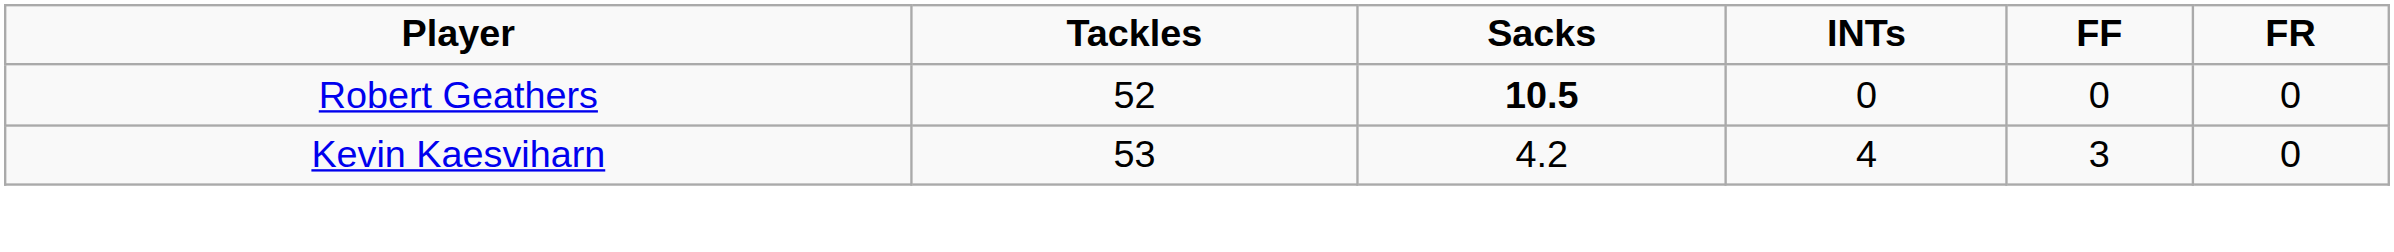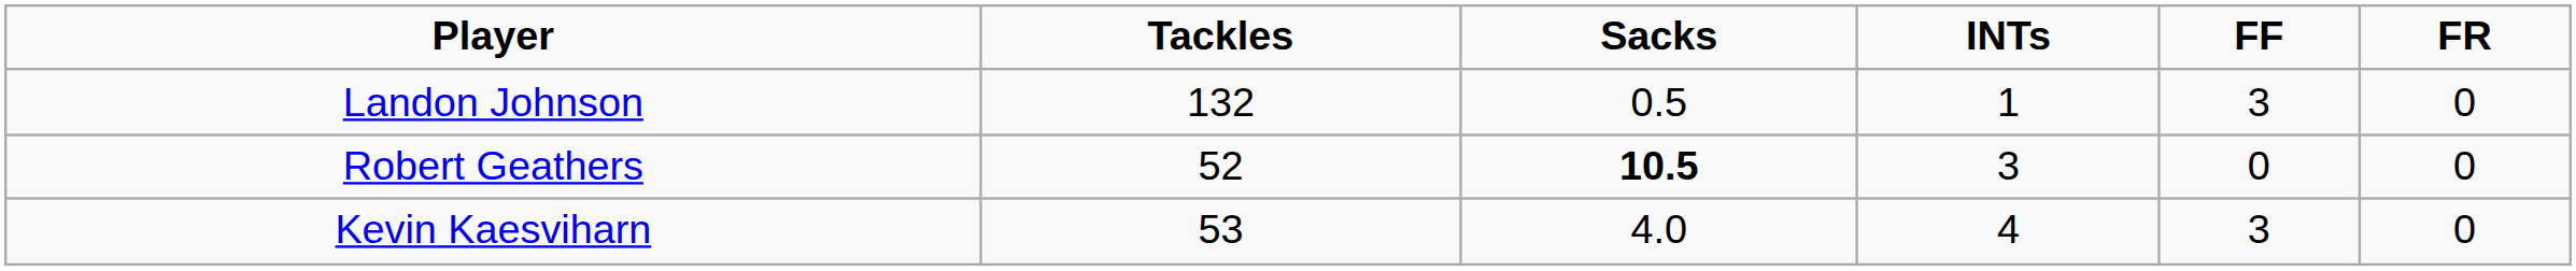+ row: Landon Johnson | 132 | 0.5 | 1 | 3 | 0
Robert Geathers | INTs: 0 -> 3
Kevin Kaesviharn | Sacks: 4.2 -> 4.0
